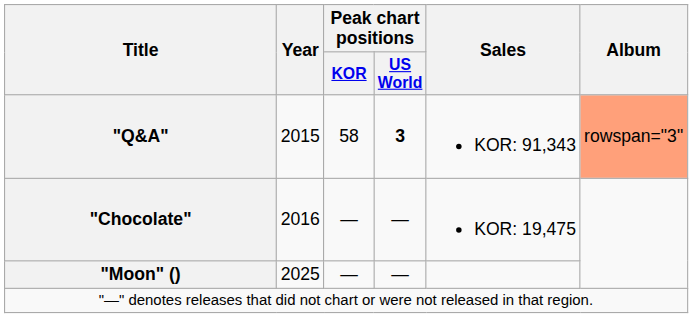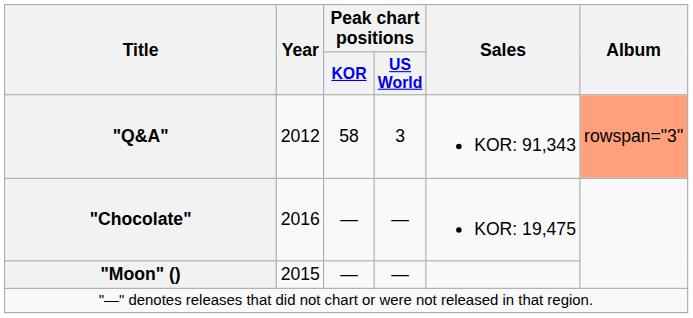"Q&A" | Year: 2015 -> 2012
"Q&A" | Peak chart positions / US World: bold -> normal
"Moon" () | Year: 2025 -> 2015
